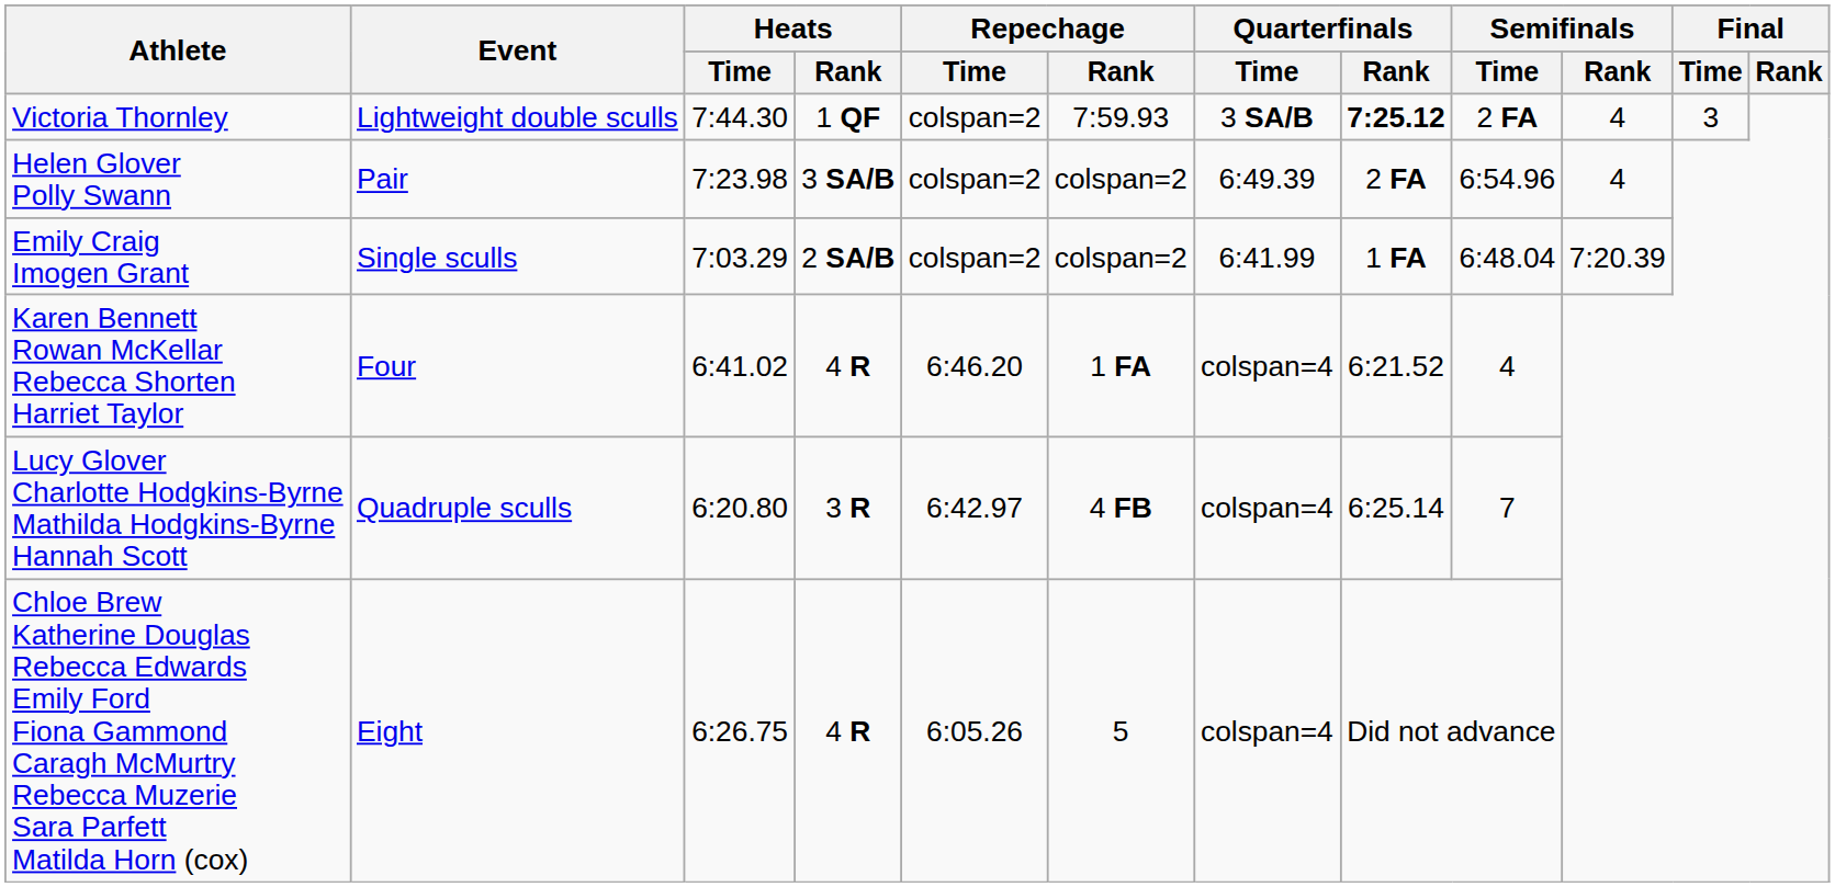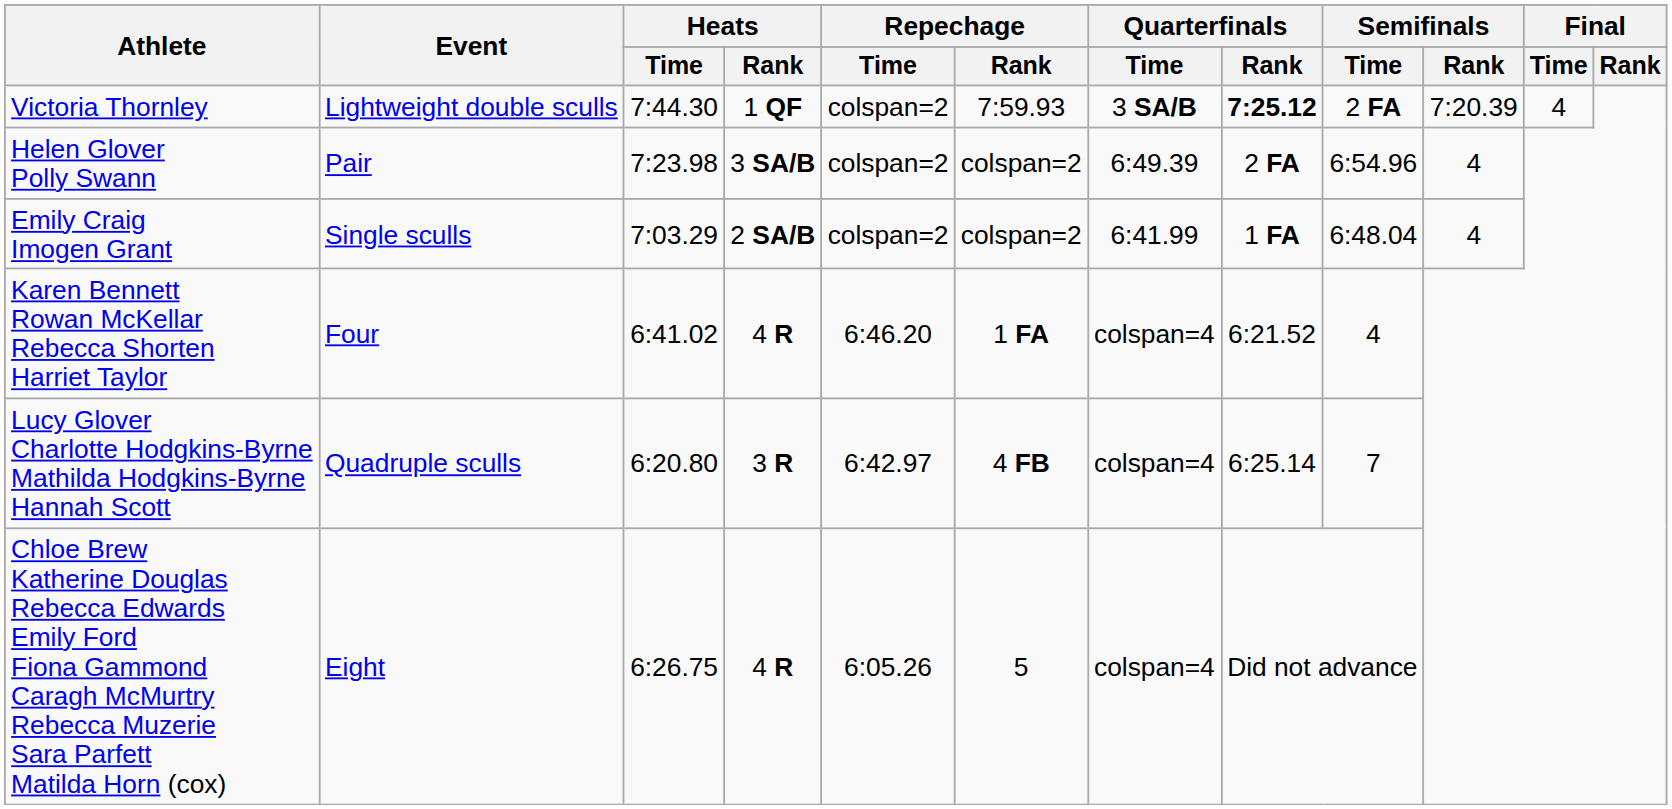Victoria Thornley | Semifinals / Rank: 4 -> 7:20.39
Victoria Thornley | Final / Time: 3 -> 4
Emily Craig Imogen Grant | Semifinals / Rank: 7:20.39 -> 4
